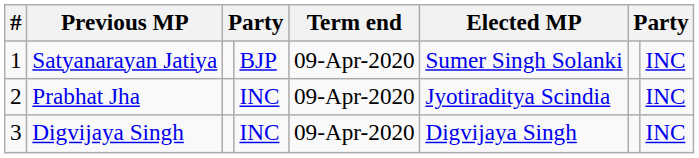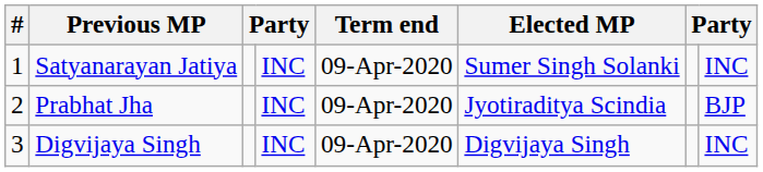Satyanarayan Jatiya | column 4: BJP -> INC
Prabhat Jha | column 8: INC -> BJP
